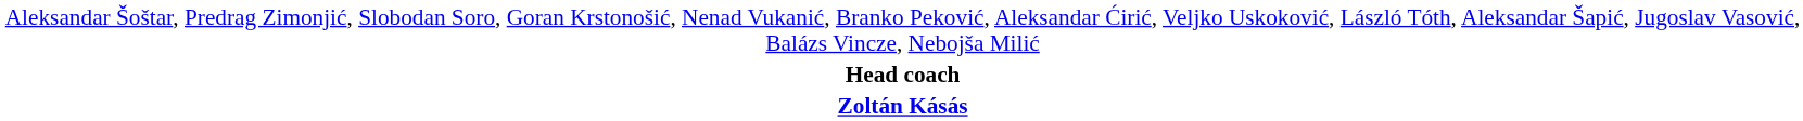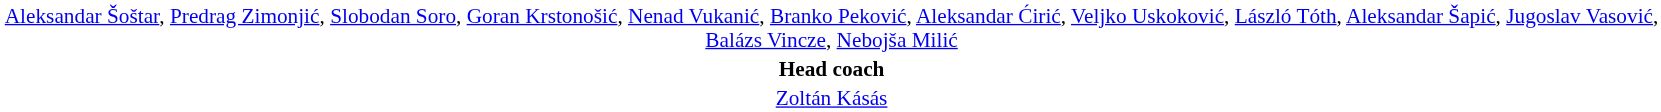row 3 | column 1: bold -> normal
